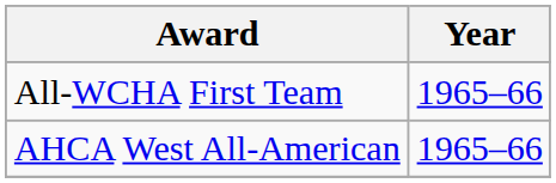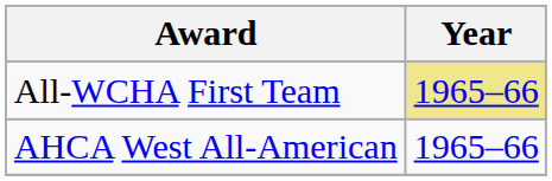row 2 | Year: no background -> khaki background
